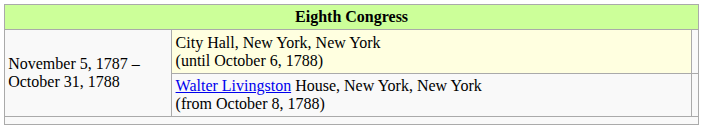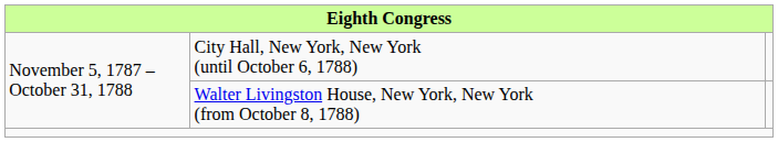City Hall, New York, New York (until October 6, 1788) | column 2: lightyellow background -> no background
